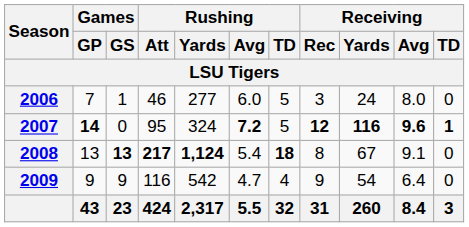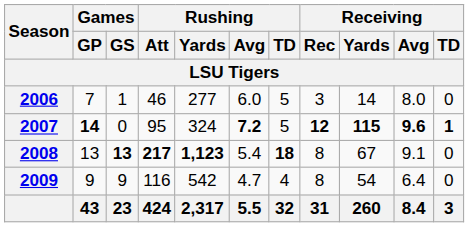2006 | Receiving / Yards: 24 -> 14
2007 | Receiving / Yards: 116 -> 115
2008 | Rushing / Yards: 1,124 -> 1,123
2009 | Receiving / Rec: 9 -> 8
